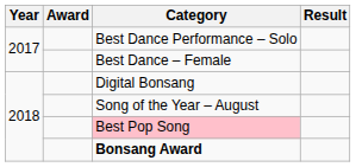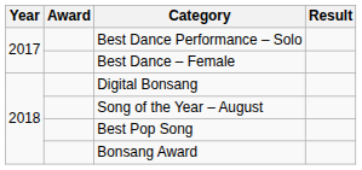Best Pop Song | Category: pink background -> no background
Bonsang Award | Category: bold -> normal
